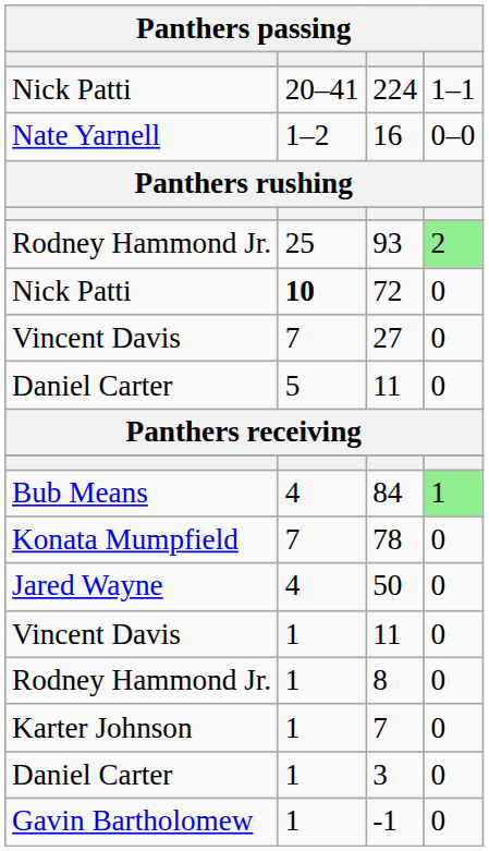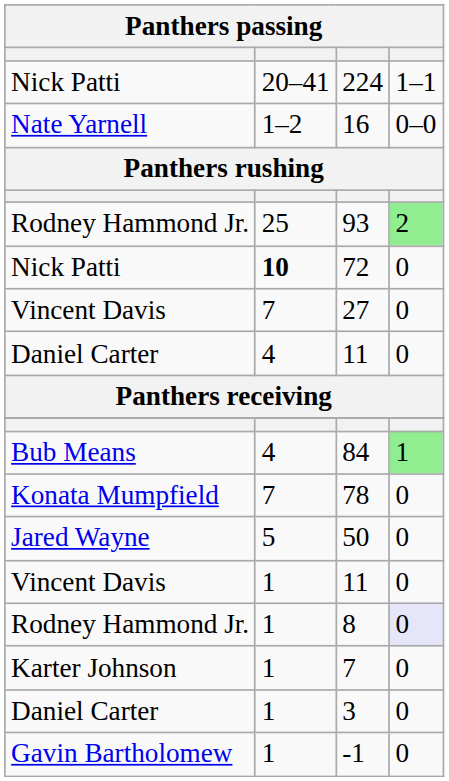Daniel Carter / 11 | column 2: 5 -> 4
50 | column 2: 4 -> 5
8 | column 4: no background -> lavender background
